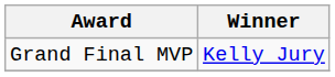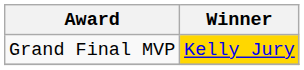Grand Final MVP | Winner: no background -> gold background
